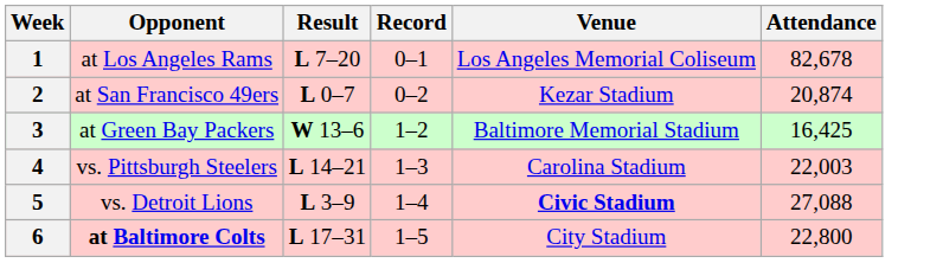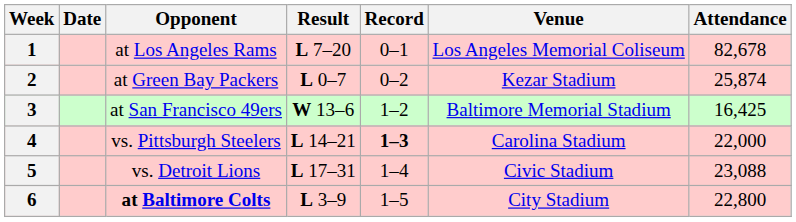+ column: Date
2 | Opponent: at San Francisco 49ers -> at Green Bay Packers
2 | Attendance: 20,874 -> 25,874
3 | Opponent: at Green Bay Packers -> at San Francisco 49ers
4 | Record: normal -> bold
4 | Attendance: 22,003 -> 22,000
5 | Result: L 3–9 -> L 17–31
5 | Venue: bold -> normal
5 | Attendance: 27,088 -> 23,088
6 | Result: L 17–31 -> L 3–9
